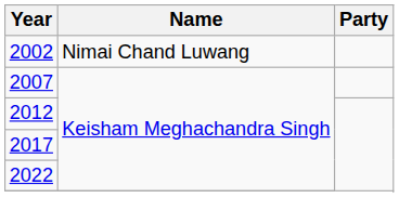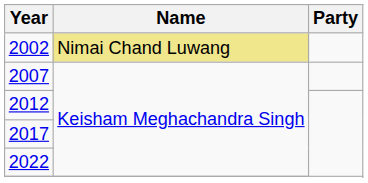2002 | Name: no background -> khaki background
